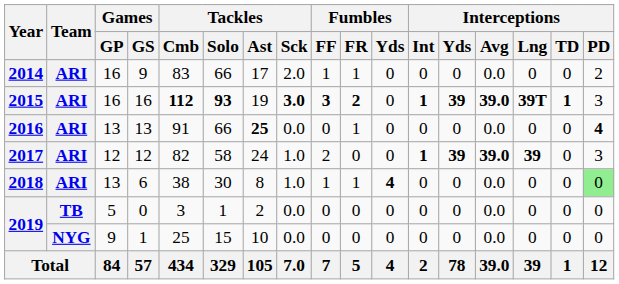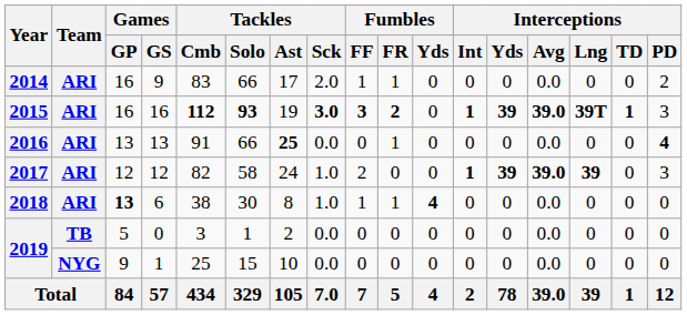6 | Games / GP: normal -> bold
6 | Interceptions / PD: lightgreen background -> no background
